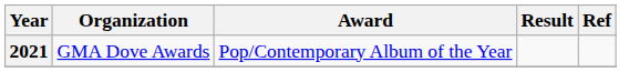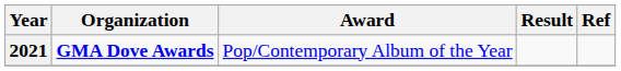2021 | Organization: normal -> bold
